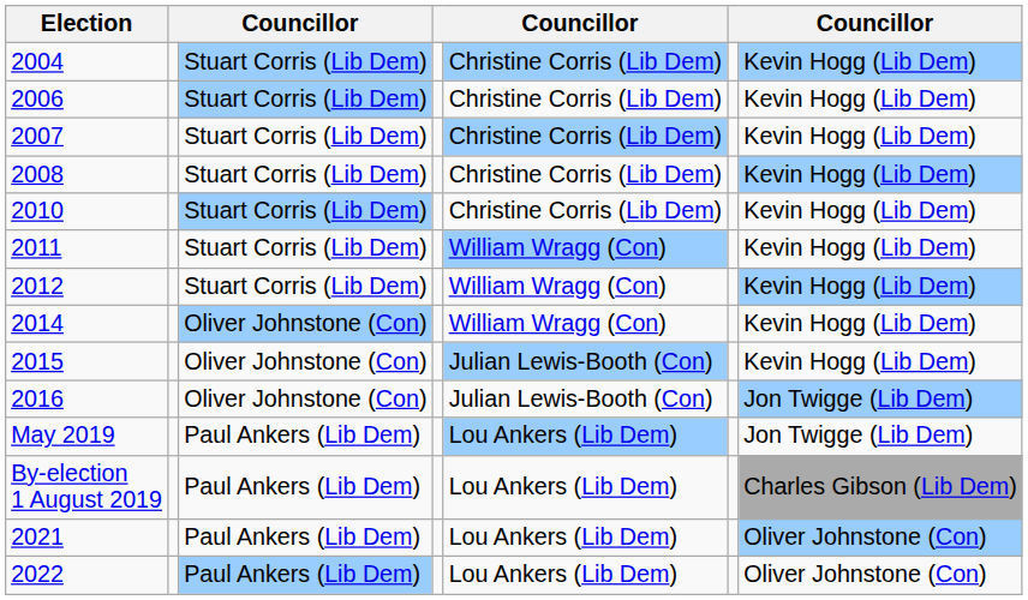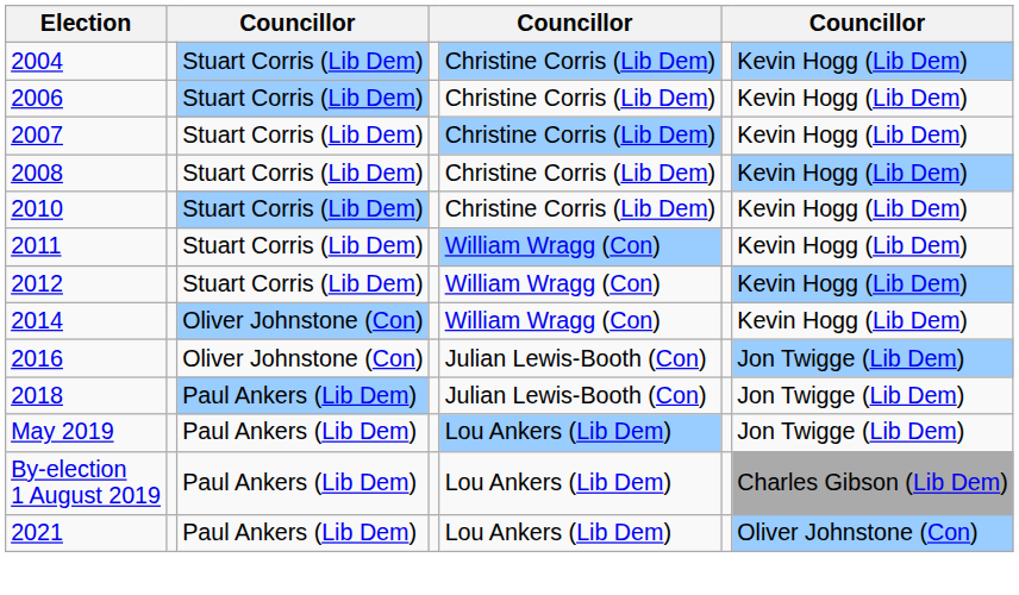- row: 2015 | Oliver Johnstone (Con) | Julian Lewis-Booth (Con) | Kevin Hogg (Lib Dem)
+ row: 2018 | Paul Ankers (Lib Dem) | Julian Lewis-Booth (Con) | Jon Twigge (Lib Dem)
- row: 2022 | Paul Ankers (Lib Dem) | Lou Ankers (Lib Dem) | Oliver Johnstone (Con)
